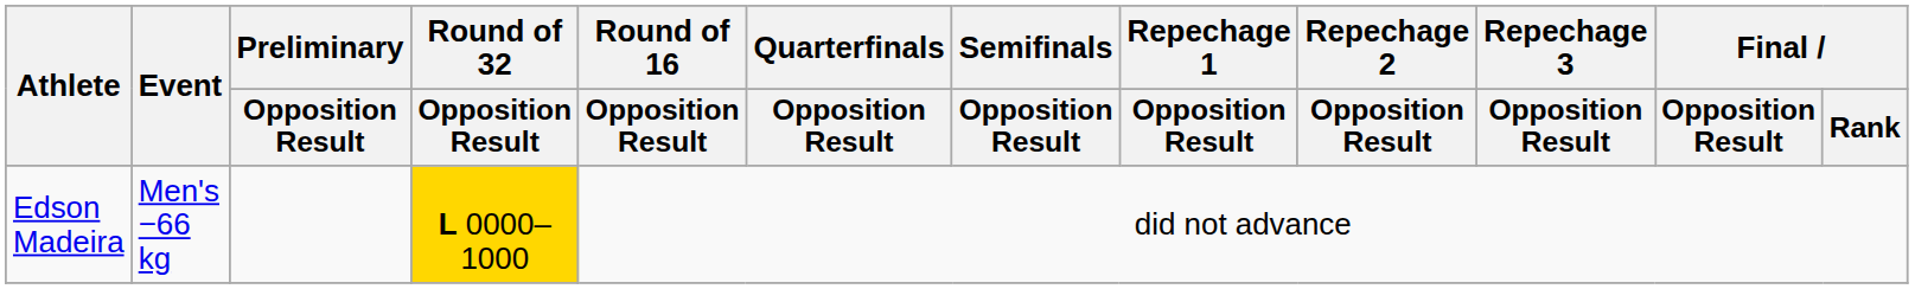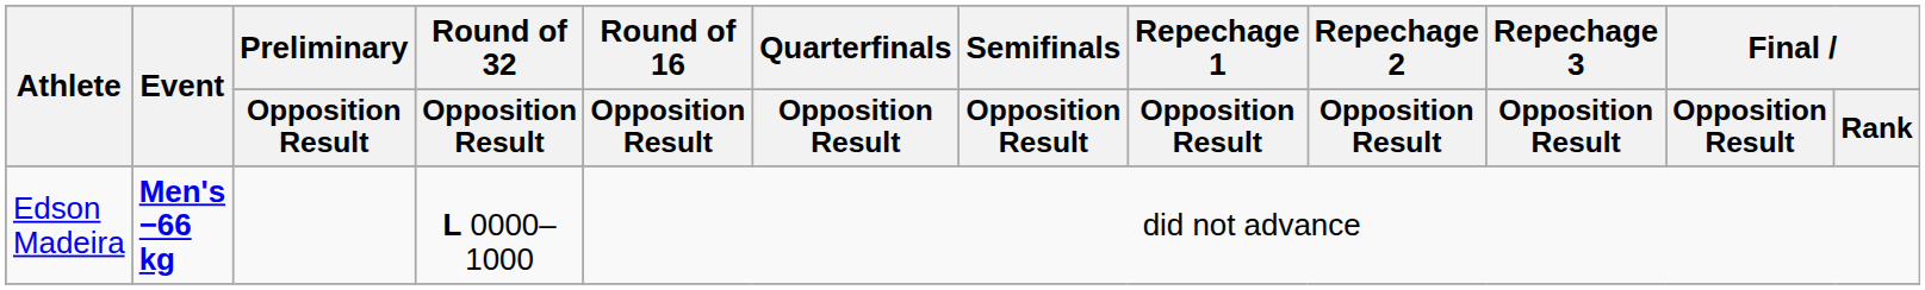Edson Madeira | Event: normal -> bold
Edson Madeira | Round of 32 / Opposition Result: gold background -> no background
